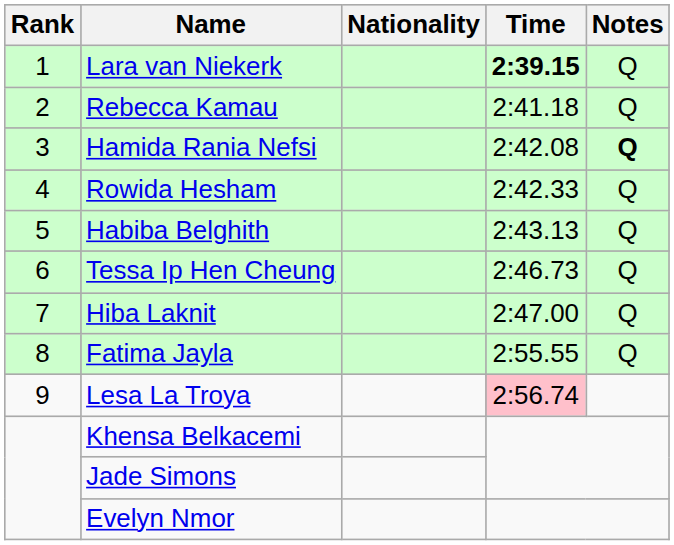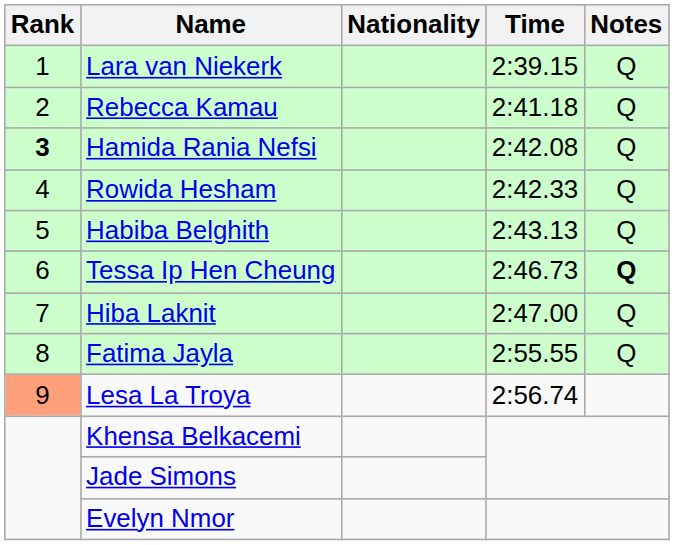Lara van Niekerk | Time: bold -> normal
Hamida Rania Nefsi | Rank: normal -> bold
Hamida Rania Nefsi | Notes: bold -> normal
Tessa Ip Hen Cheung | Notes: normal -> bold
Lesa La Troya | Rank: no background -> lightsalmon background
Lesa La Troya | Time: pink background -> no background
